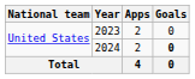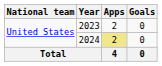2024 | Apps: no background -> khaki background
2024 | Goals: bold -> normal
